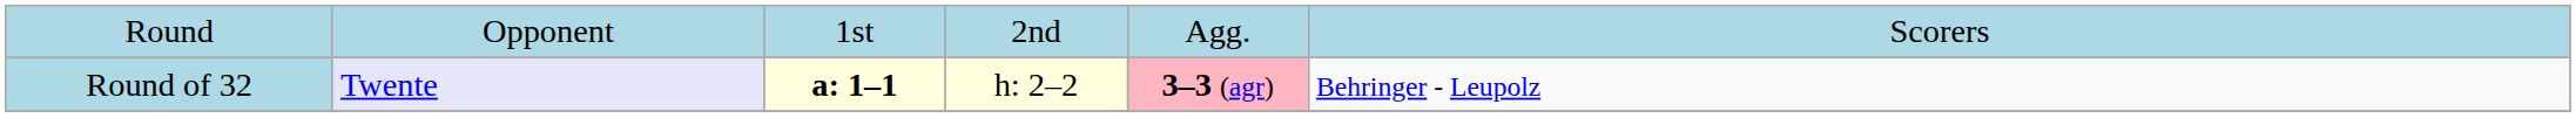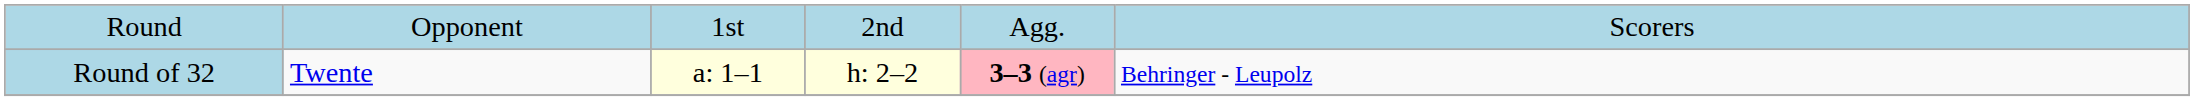Round of 32 | column 2: lavender background -> no background
Round of 32 | column 3: bold -> normal
